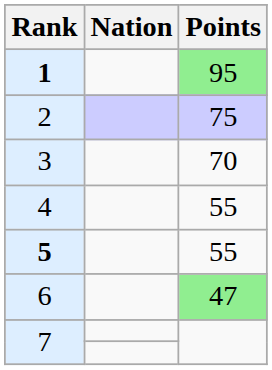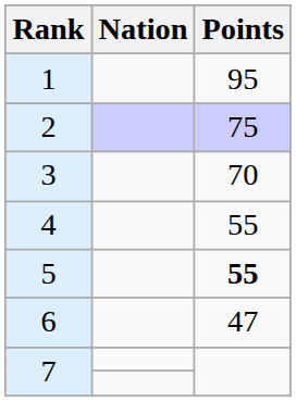1 | Rank: bold -> normal
1 | Points: lightgreen background -> no background
5 | Rank: bold -> normal
5 | Points: normal -> bold
6 | Points: lightgreen background -> no background
